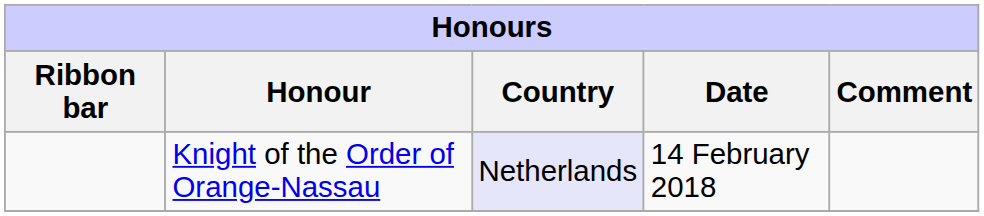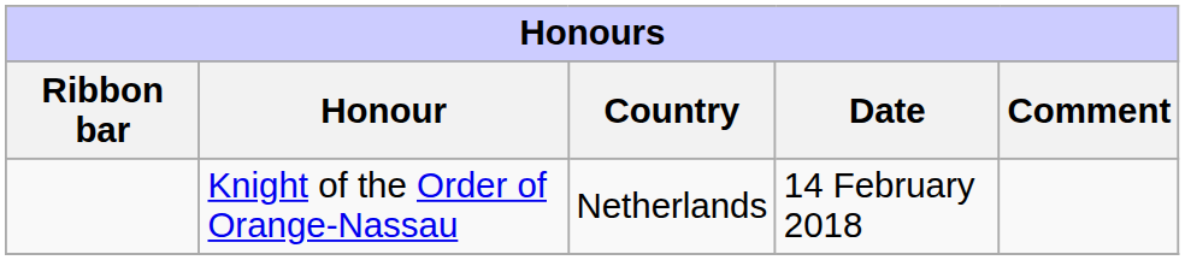Knight of the Order of Orange-Nassau | Country: lavender background -> no background
